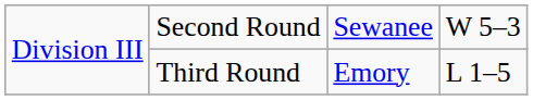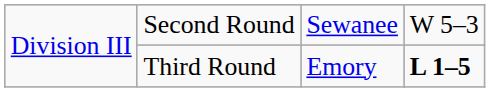Division III / Third Round | column 4: normal -> bold
